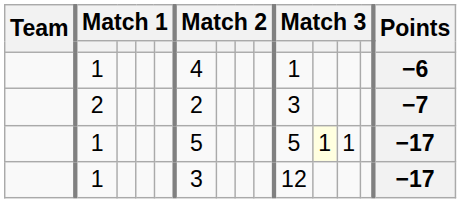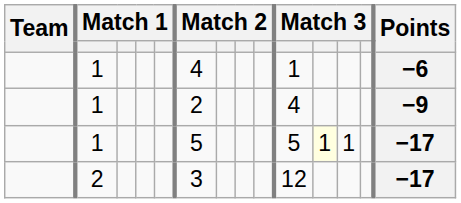row 4 | column 2: 2 -> 1
row 4 | column 10: 3 -> 4
row 4 | Points: −7 -> −9
row 6 | column 2: 1 -> 2
